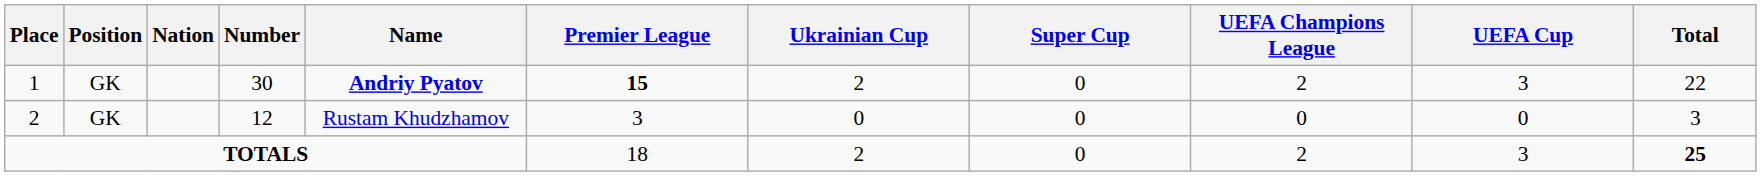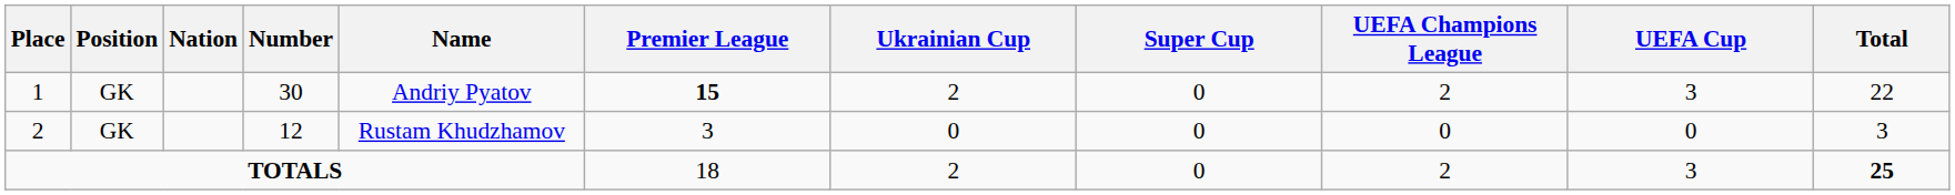1 | Name: bold -> normal
